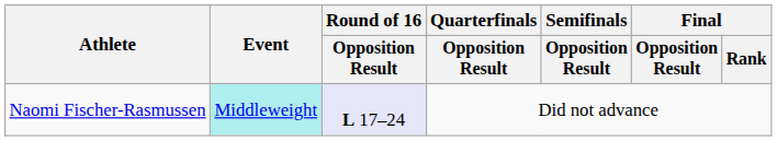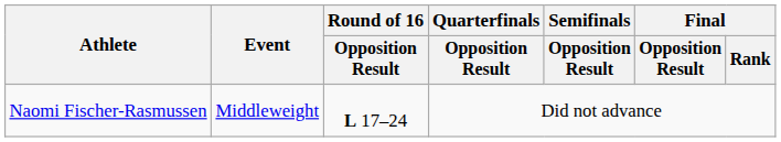Naomi Fischer-Rasmussen | Event: paleturquoise background -> no background
Naomi Fischer-Rasmussen | Round of 16 / Opposition Result: lavender background -> no background
